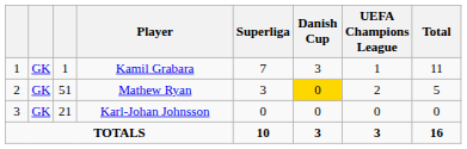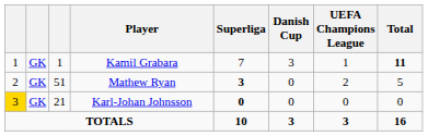Kamil Grabara | Total: normal -> bold
Mathew Ryan | Superliga: normal -> bold
Mathew Ryan | Danish Cup: gold background -> no background
Karl-Johan Johnsson | column 1: no background -> gold background
Karl-Johan Johnsson | Superliga: normal -> bold
